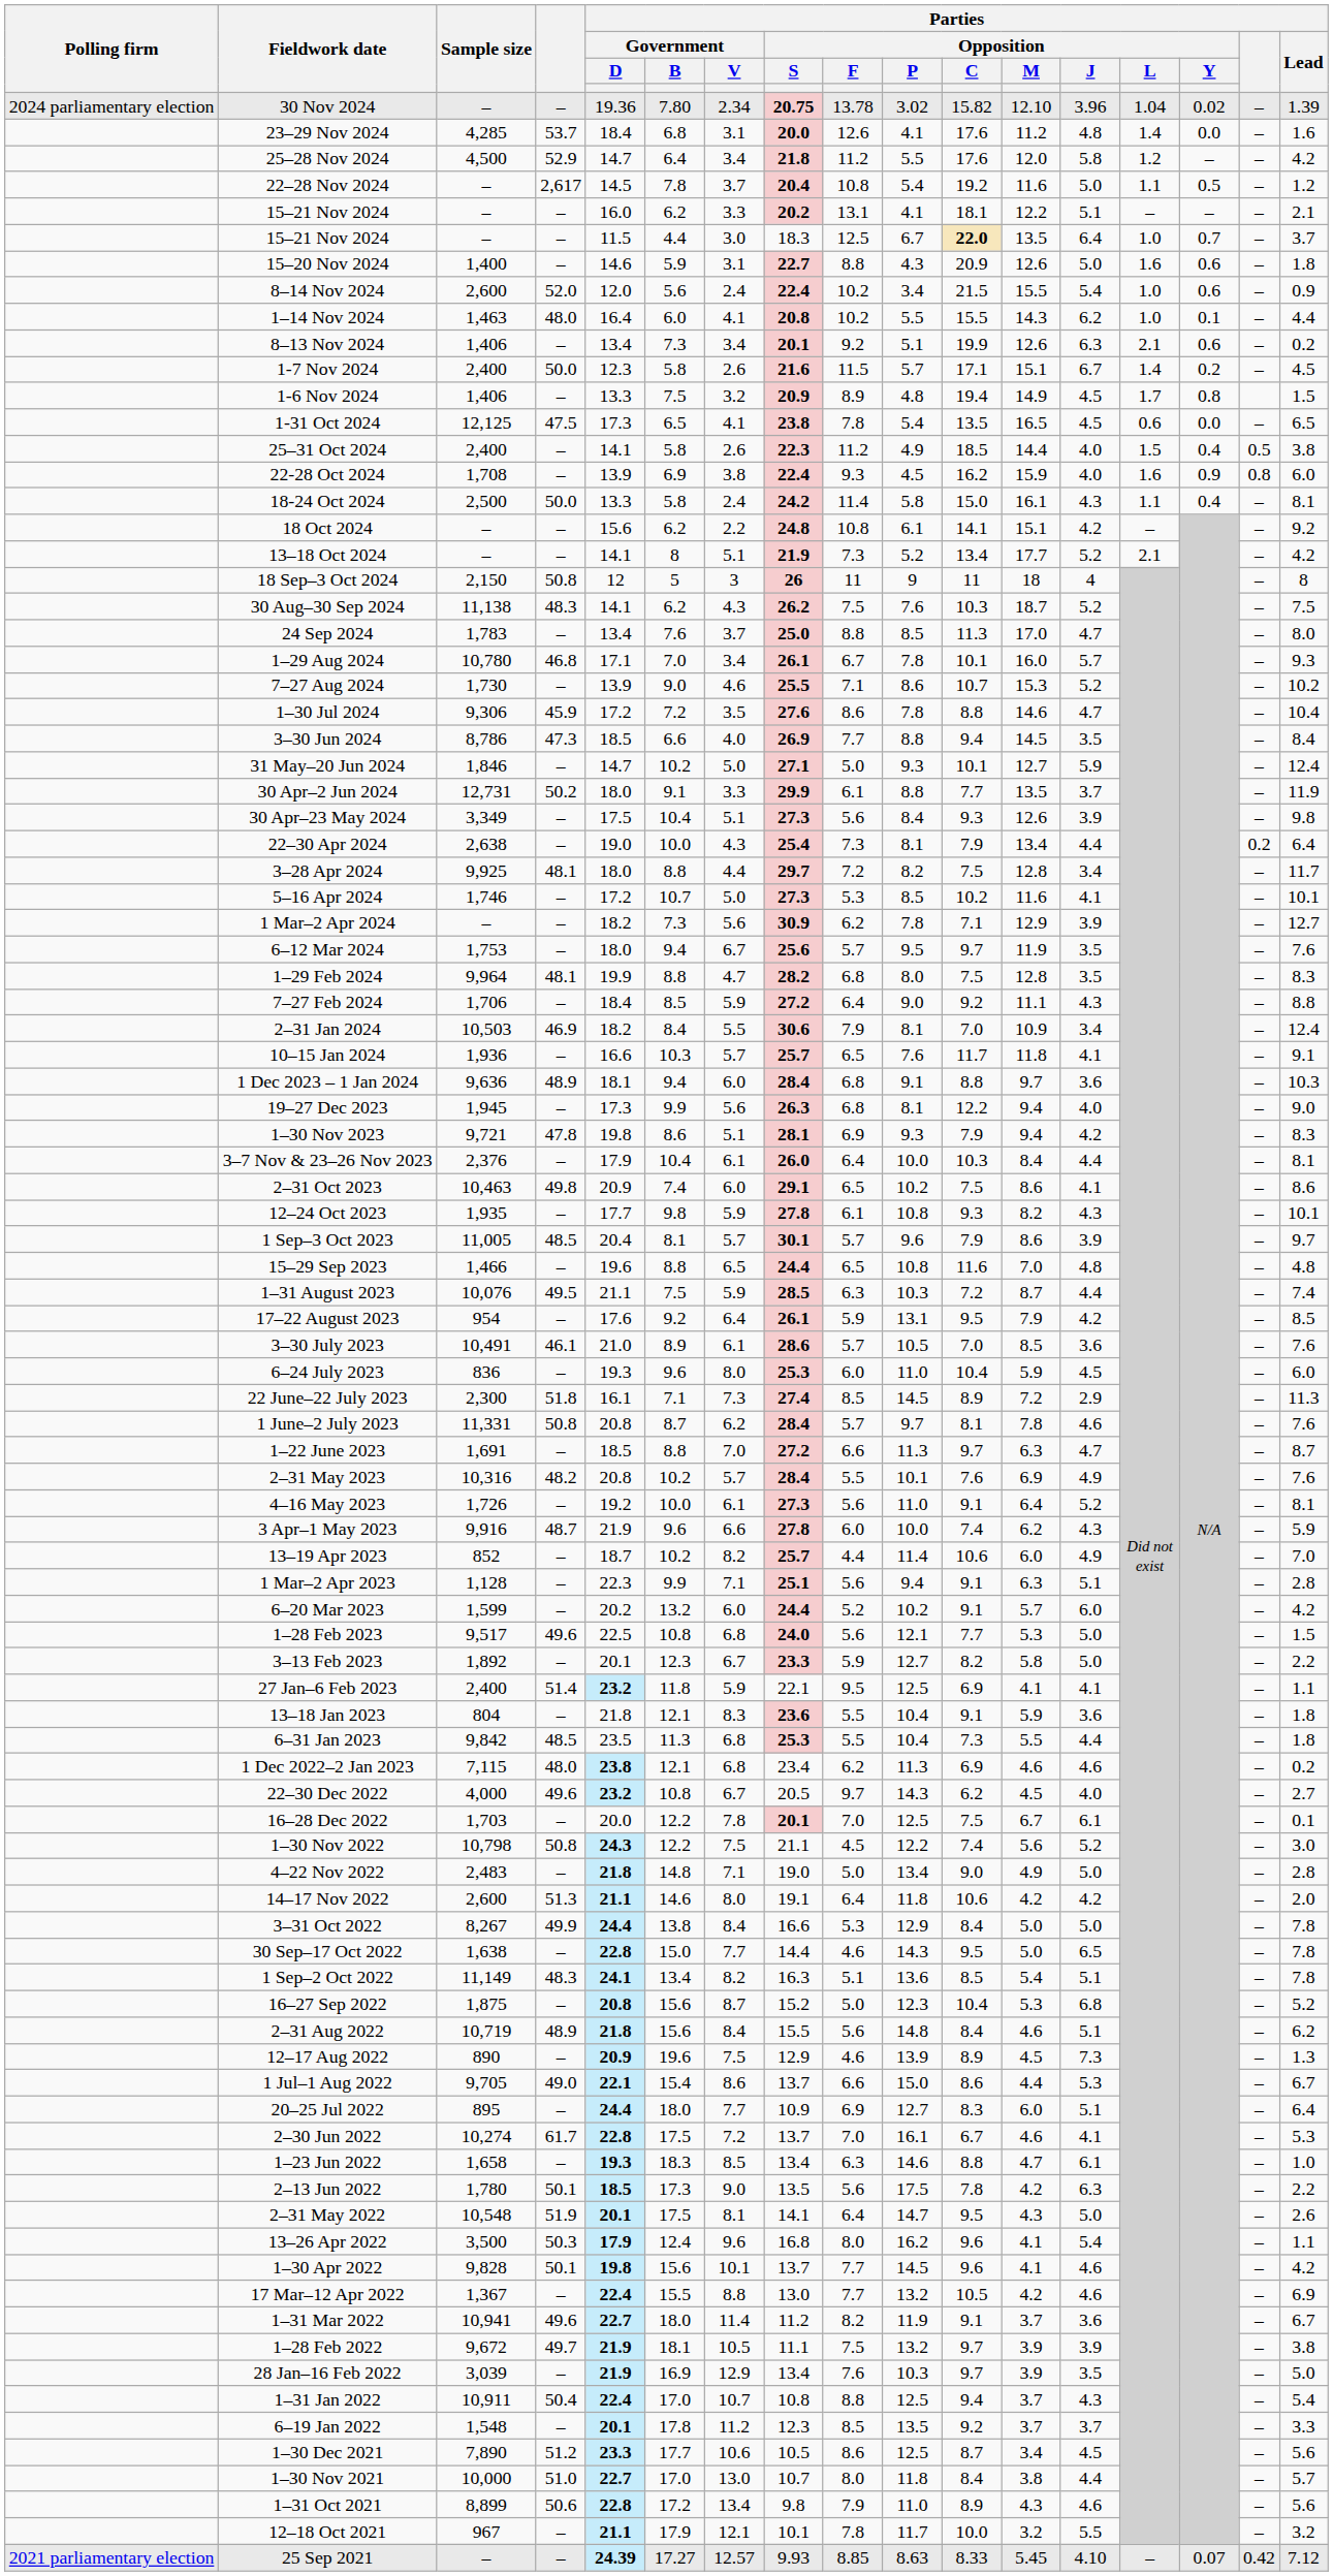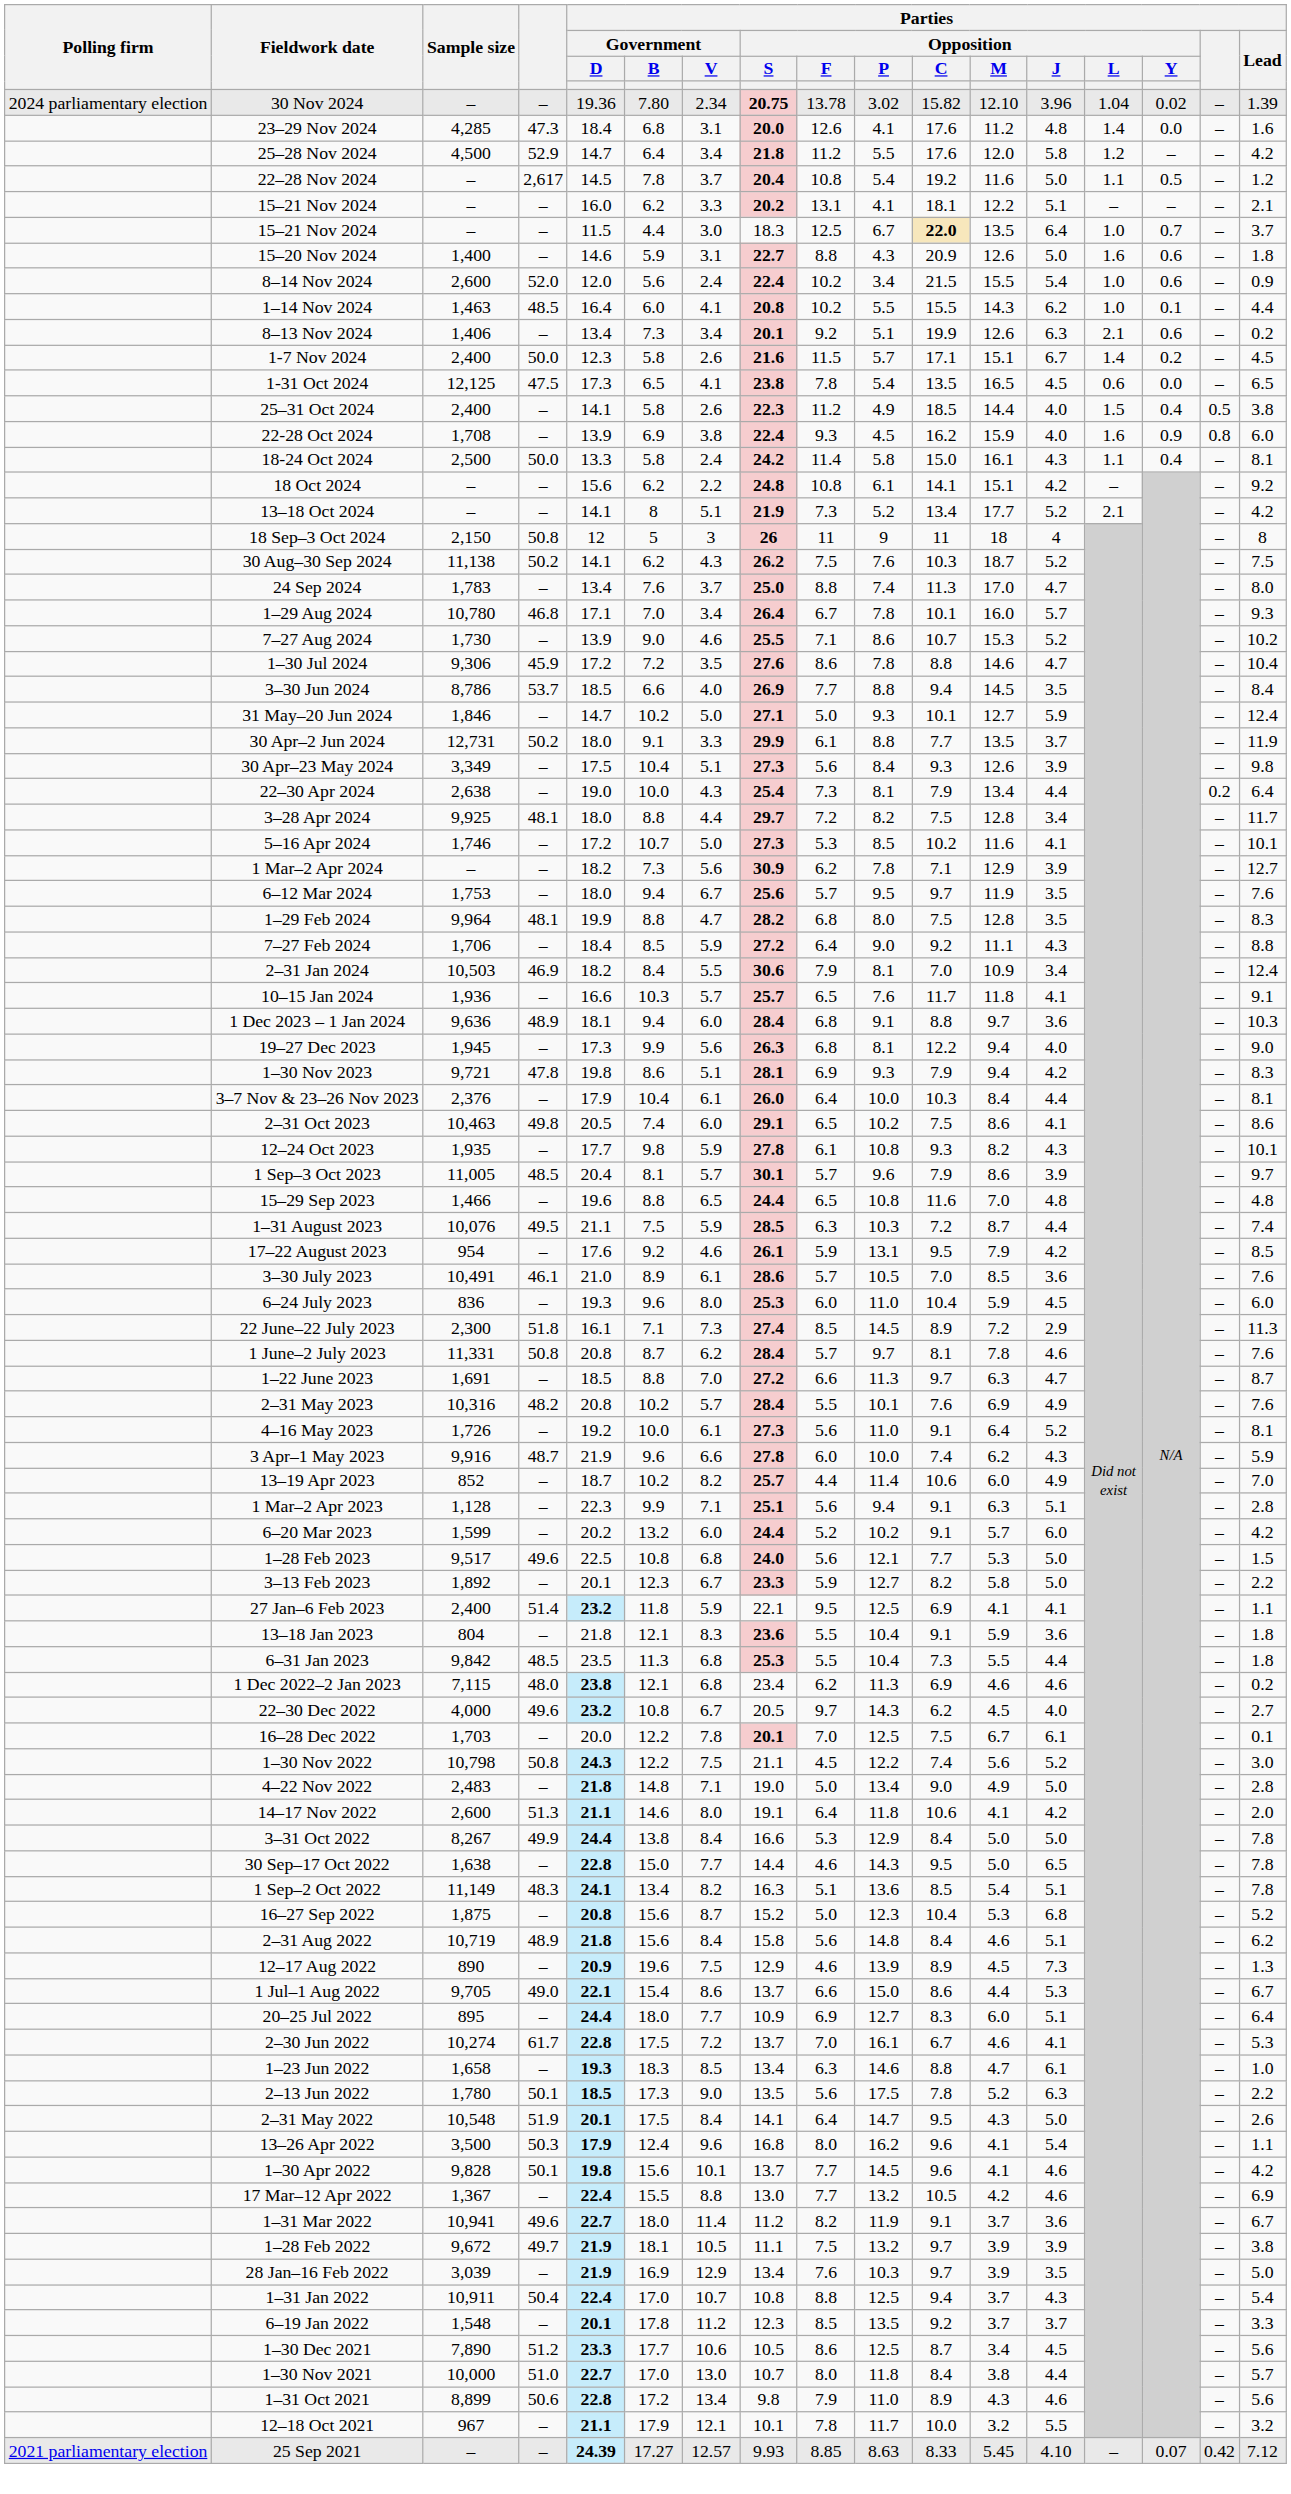23–29 Nov 2024 | column 4: 53.7 -> 47.3
1–14 Nov 2024 | column 4: 48.0 -> 48.5
- row: 1-6 Nov 2024 | 1,406 | – | 13.3 | 7.5 | 3.2 | 20.9 | 8.9 | 4.8 | 19.4 | 14.9 | 4.5 | 1.7 | 0.8 | 1.5
30 Aug–30 Sep 2024 | column 4: 48.3 -> 50.2
24 Sep 2024 | Parties / Opposition / P: 8.5 -> 7.4
1–29 Aug 2024 | Parties / Opposition / S: 26.1 -> 26.4
3–30 Jun 2024 | column 4: 47.3 -> 53.7
2–31 Oct 2023 | Parties / Government / D: 20.9 -> 20.5
17–22 August 2023 | Parties / Government / V: 6.4 -> 4.6
14–17 Nov 2022 | Parties / Opposition / M: 4.2 -> 4.1
2–31 Aug 2022 | Parties / Opposition / S: 15.5 -> 15.8
2–13 Jun 2022 | Parties / Opposition / M: 4.2 -> 5.2
2–31 May 2022 | Parties / Government / V: 8.1 -> 8.4
